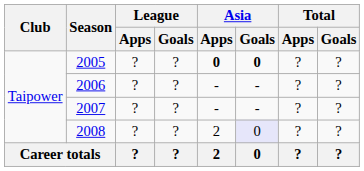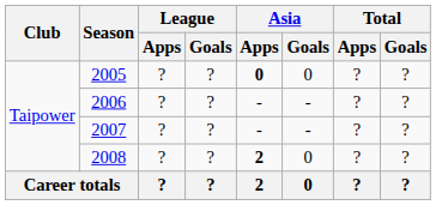2005 | Asia / Goals: bold -> normal
2008 | Asia / Apps: normal -> bold
2008 | Asia / Goals: lavender background -> no background
